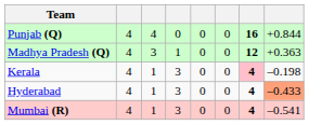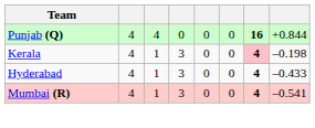- row: Madhya Pradesh (Q) | 4 | 3 | 1 | 0 | 0 | 12 | +0.363
Hyderabad | column 8: lightsalmon background -> no background
